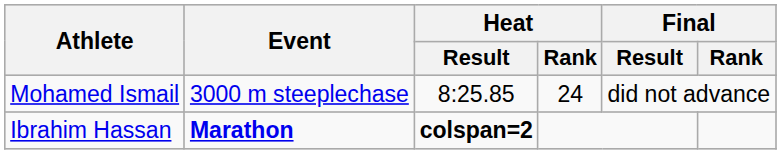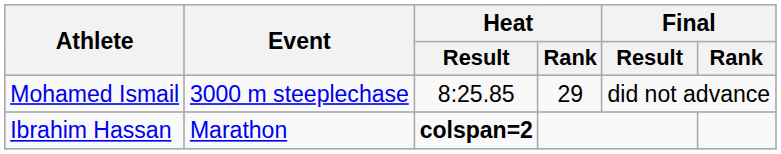Mohamed Ismail | Heat / Rank: 24 -> 29
Ibrahim Hassan | Event: bold -> normal
